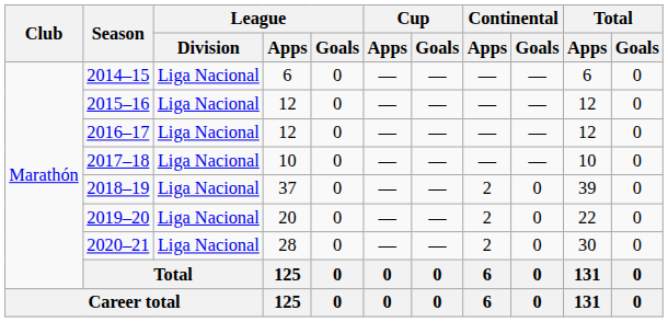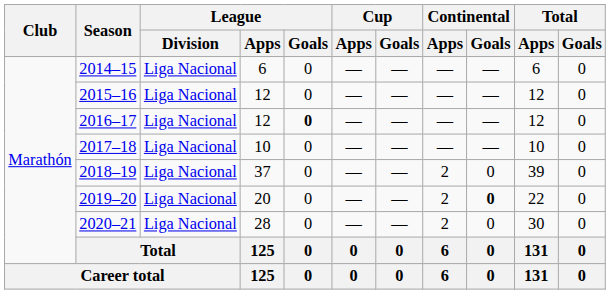2016–17 | League / Goals: normal -> bold
2019–20 | Continental / Goals: normal -> bold
